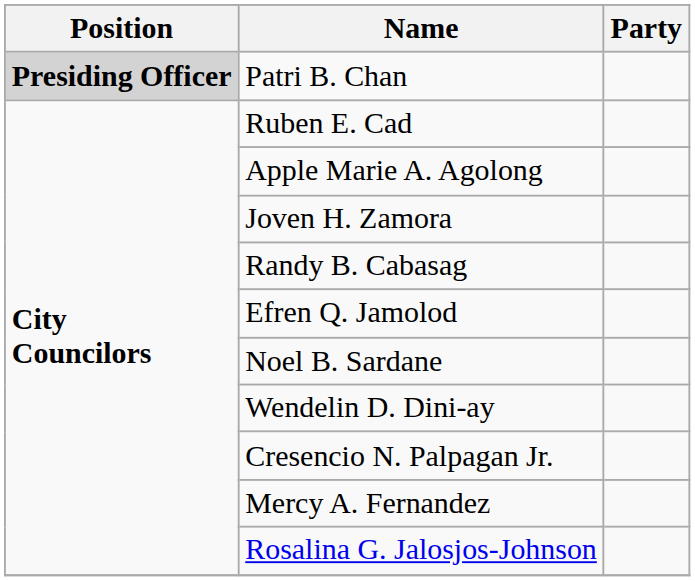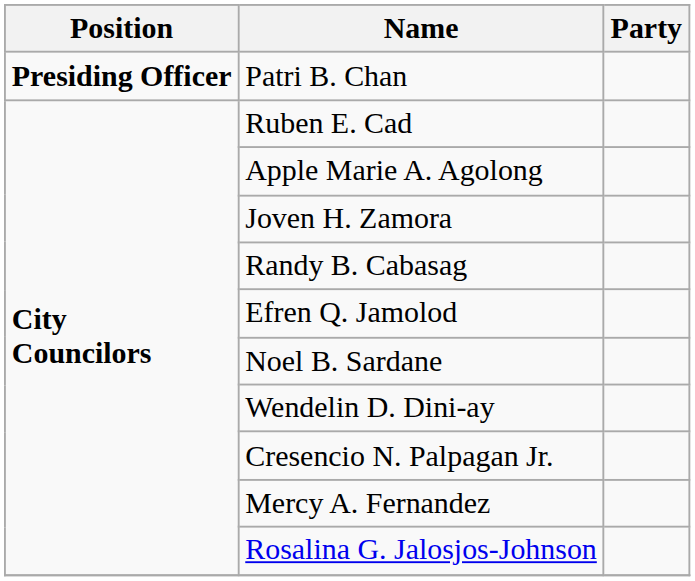Patri B. Chan | Position: lightgrey background -> no background
